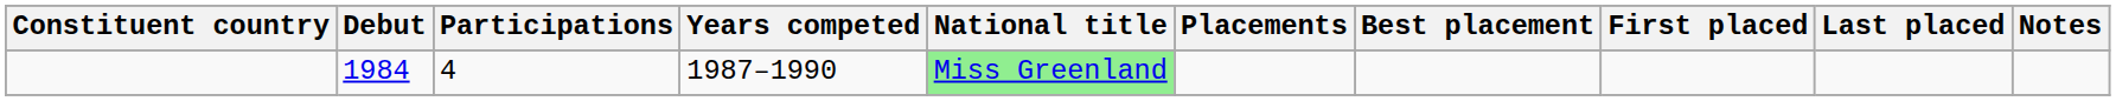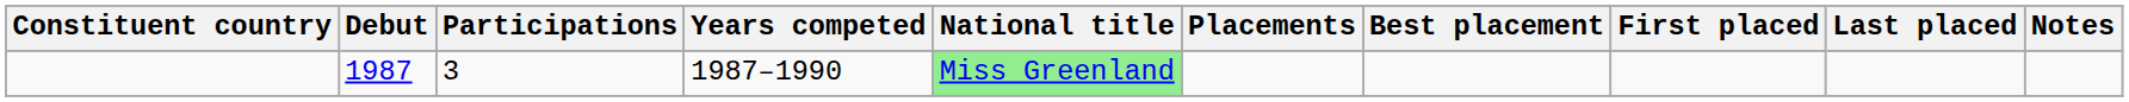row 2 | Debut: 1984 -> 1987
row 2 | Participations: 4 -> 3
